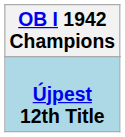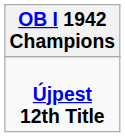row 2 | column 1: lightblue background -> no background
